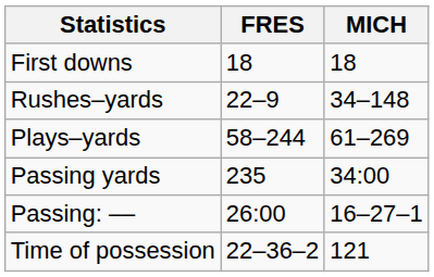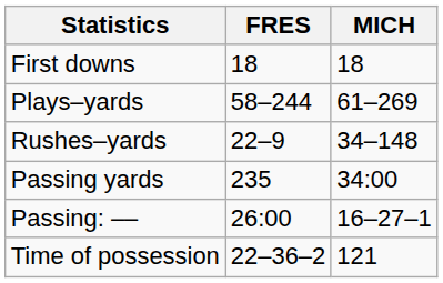rows swapped: Plays–yards <-> Rushes–yards
